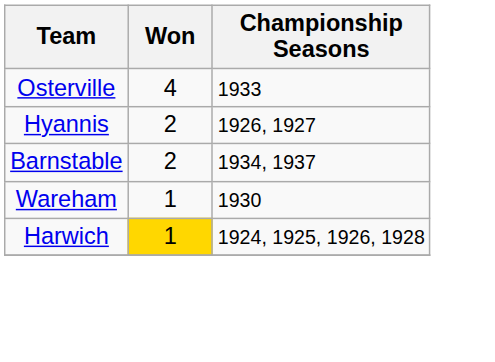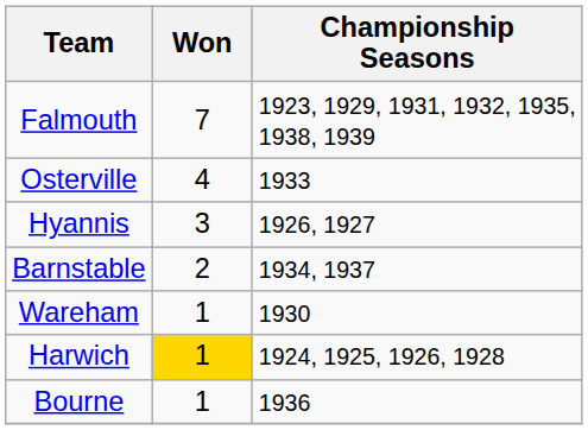+ row: Falmouth | 7 | 1923, 1929, 1931, 1932, 1935, 1938, 1939
Hyannis | Won: 2 -> 3
+ row: Bourne | 1 | 1936
